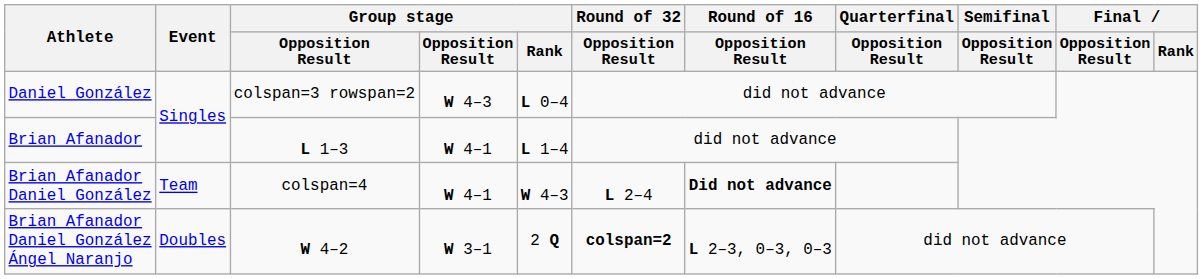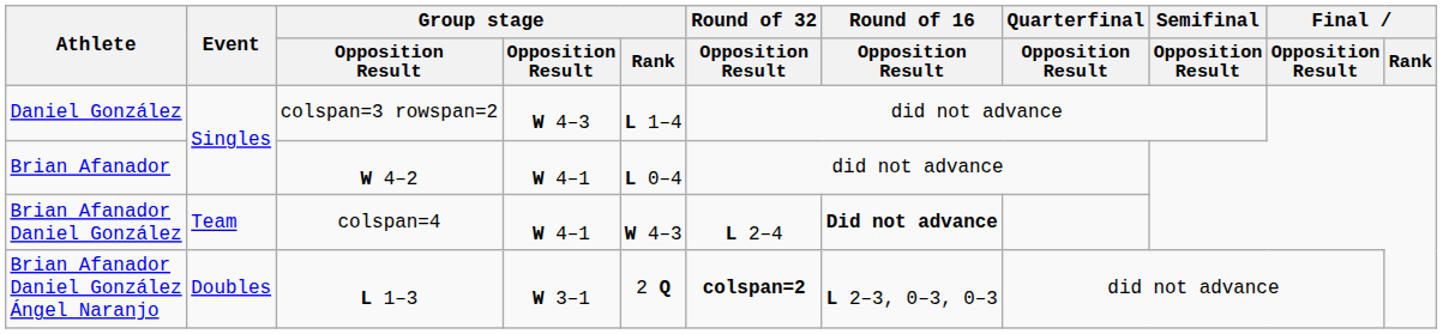Daniel González | Group stage / Rank: L 0–4 -> L 1–4
Brian Afanador | column 3: L 1–3 -> W 4–2
Brian Afanador | Group stage / Rank: L 1–4 -> L 0–4
Brian Afanador Daniel González Ángel Naranjo | column 3: W 4–2 -> L 1–3
